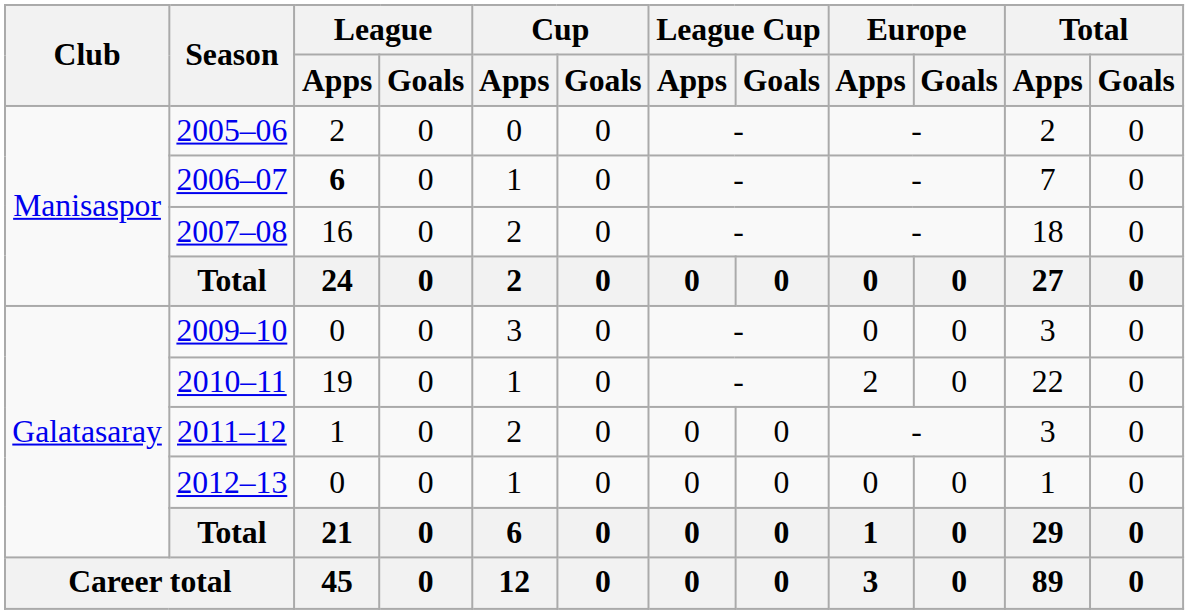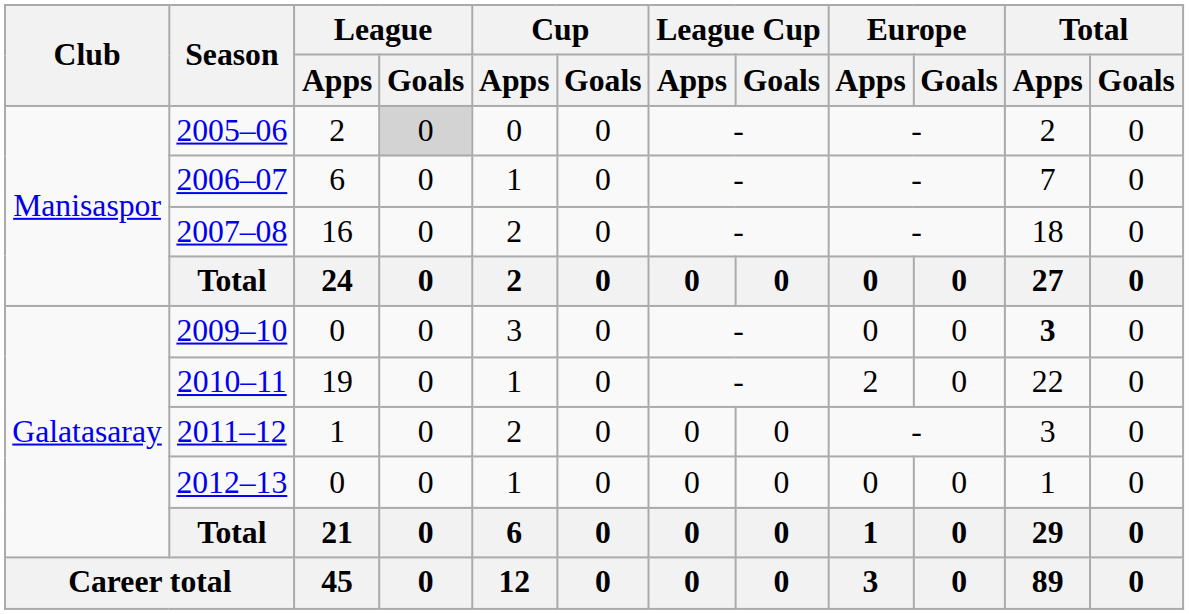2005–06 | League / Goals: no background -> lightgrey background
2006–07 | League / Apps: bold -> normal
2009–10 | Total / Apps: normal -> bold
